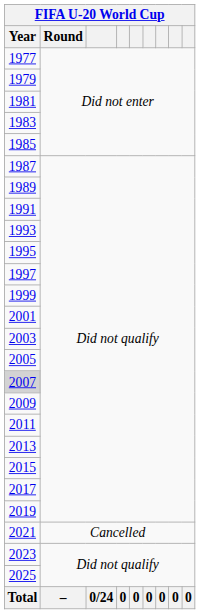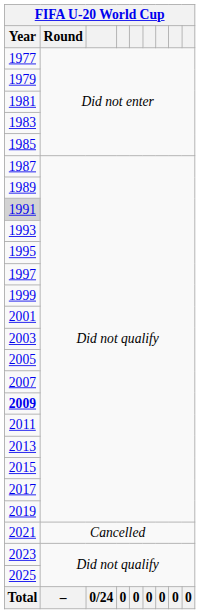1991 | Year: no background -> lightgrey background
2007 | Year: lightgrey background -> no background
2009 | Year: normal -> bold
